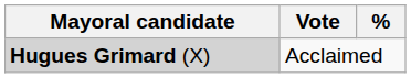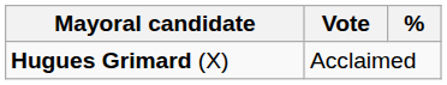Hugues Grimard (X) | Mayoral candidate: lightgrey background -> no background
